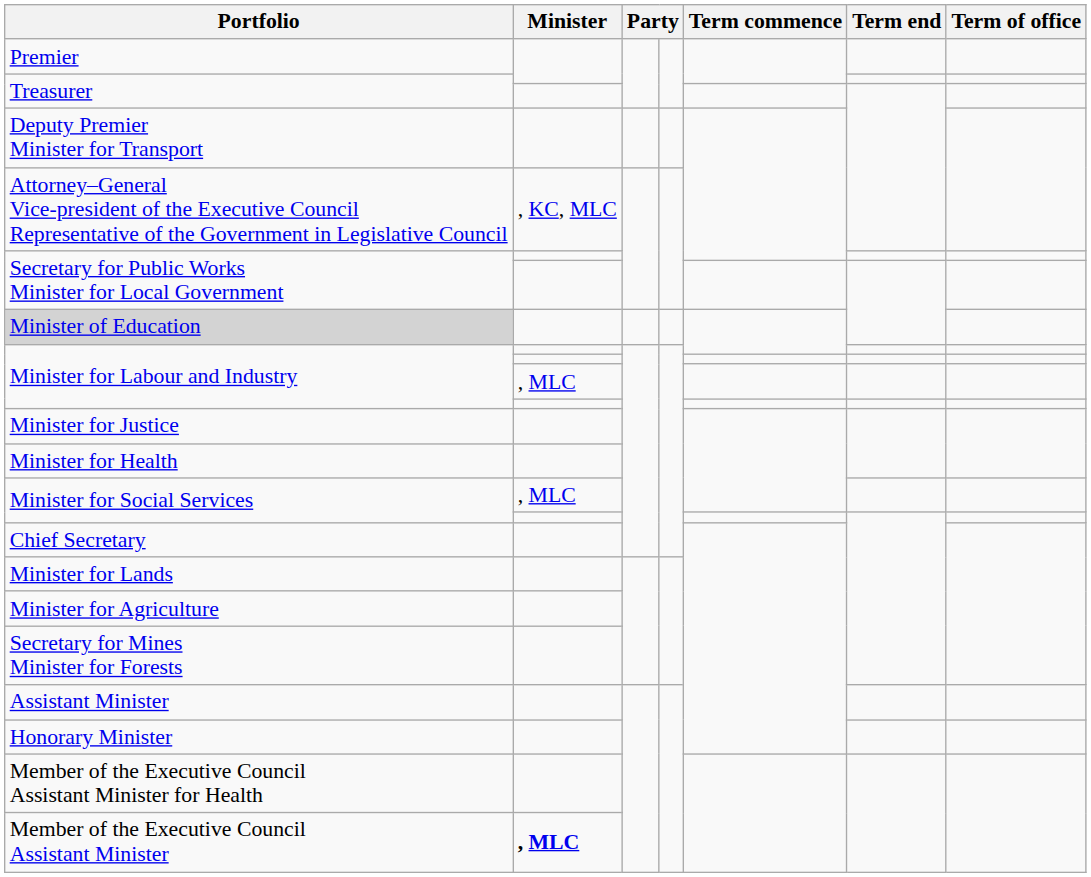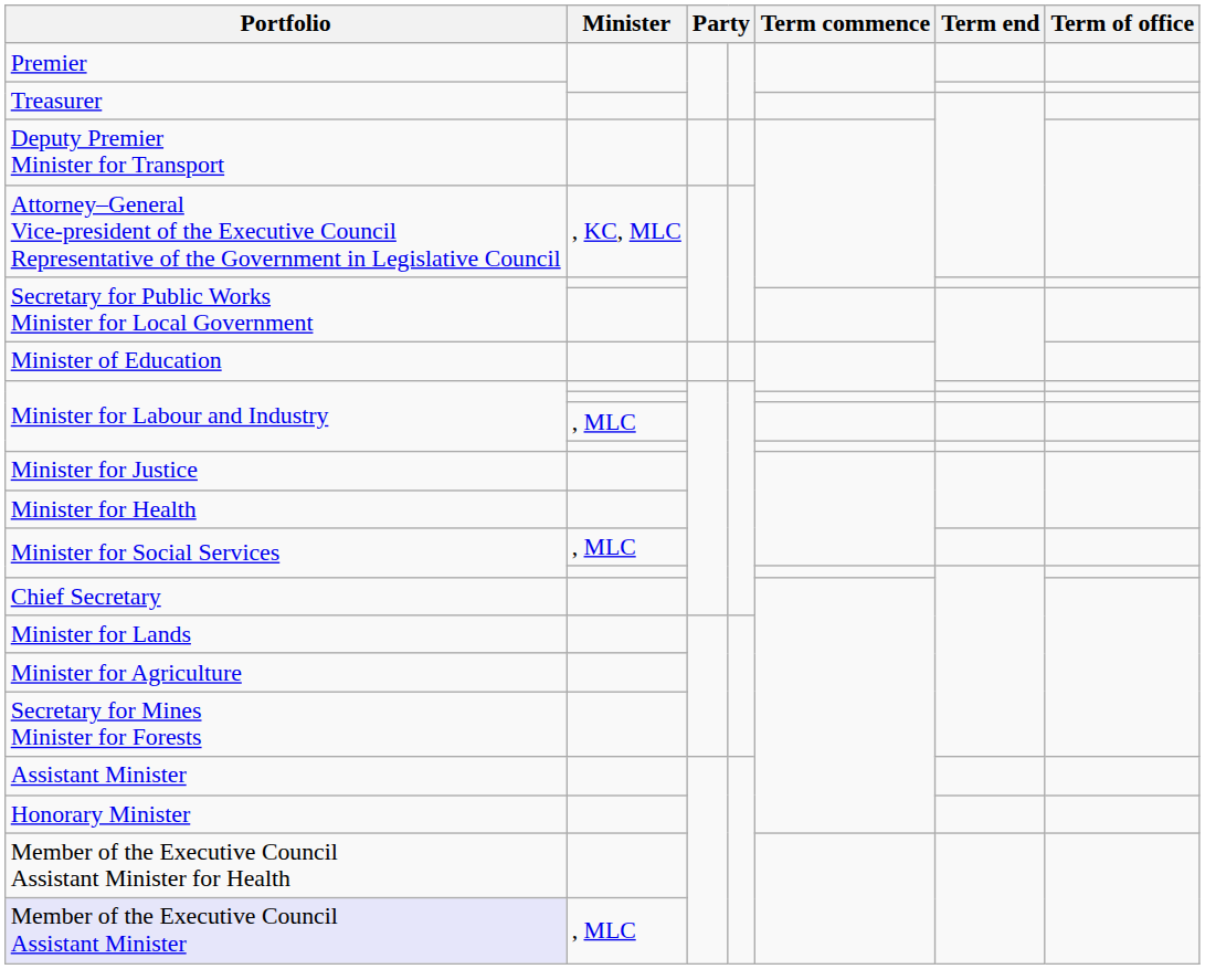Minister of Education | Portfolio: lightgrey background -> no background
Member of the Executive Council Assistant Minister | Portfolio: no background -> lavender background
Member of the Executive Council Assistant Minister | Minister: bold -> normal
